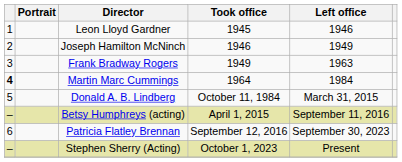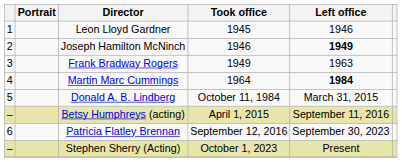Joseph Hamilton McNinch | Left office: normal -> bold
Martin Marc Cummings | column 1: bold -> normal
Martin Marc Cummings | Left office: normal -> bold
